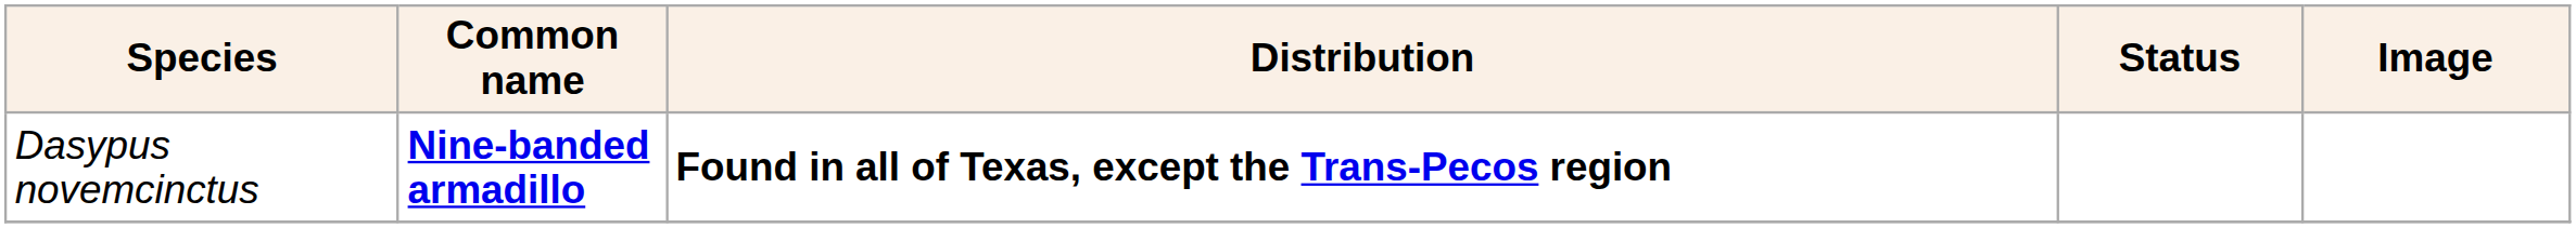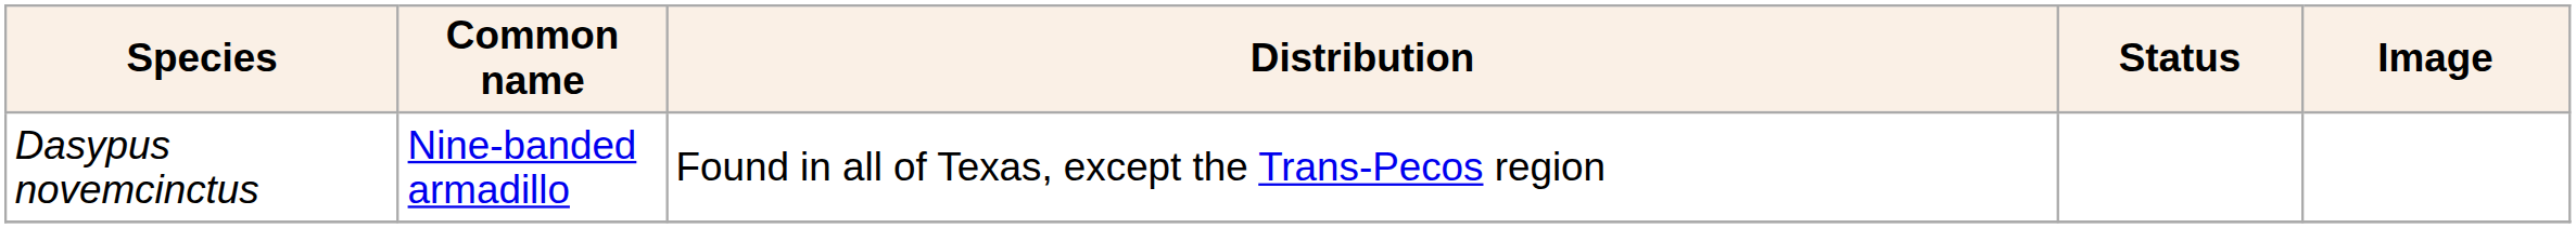row 2 | Common name: bold -> normal
row 2 | Distribution: bold -> normal
